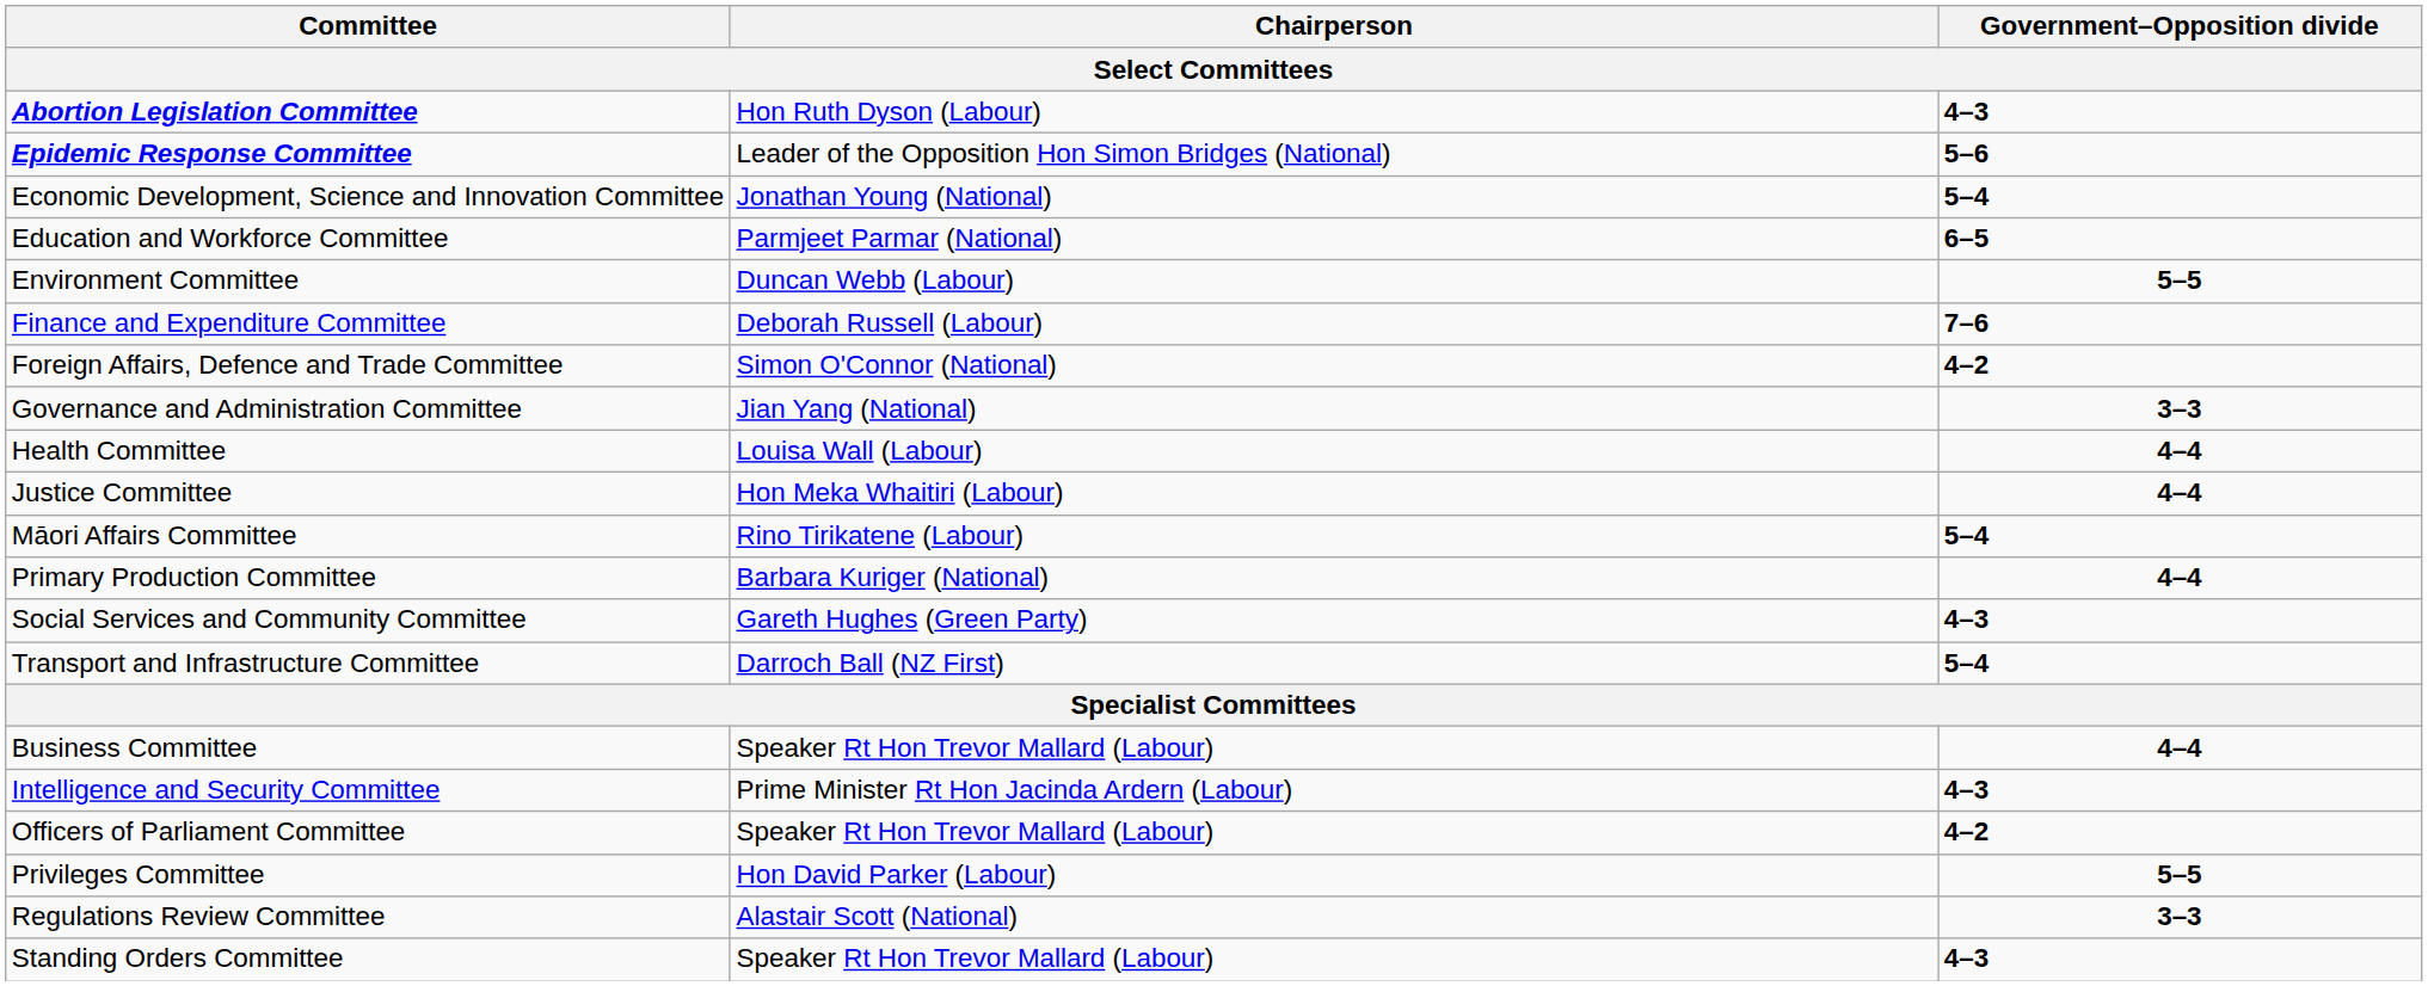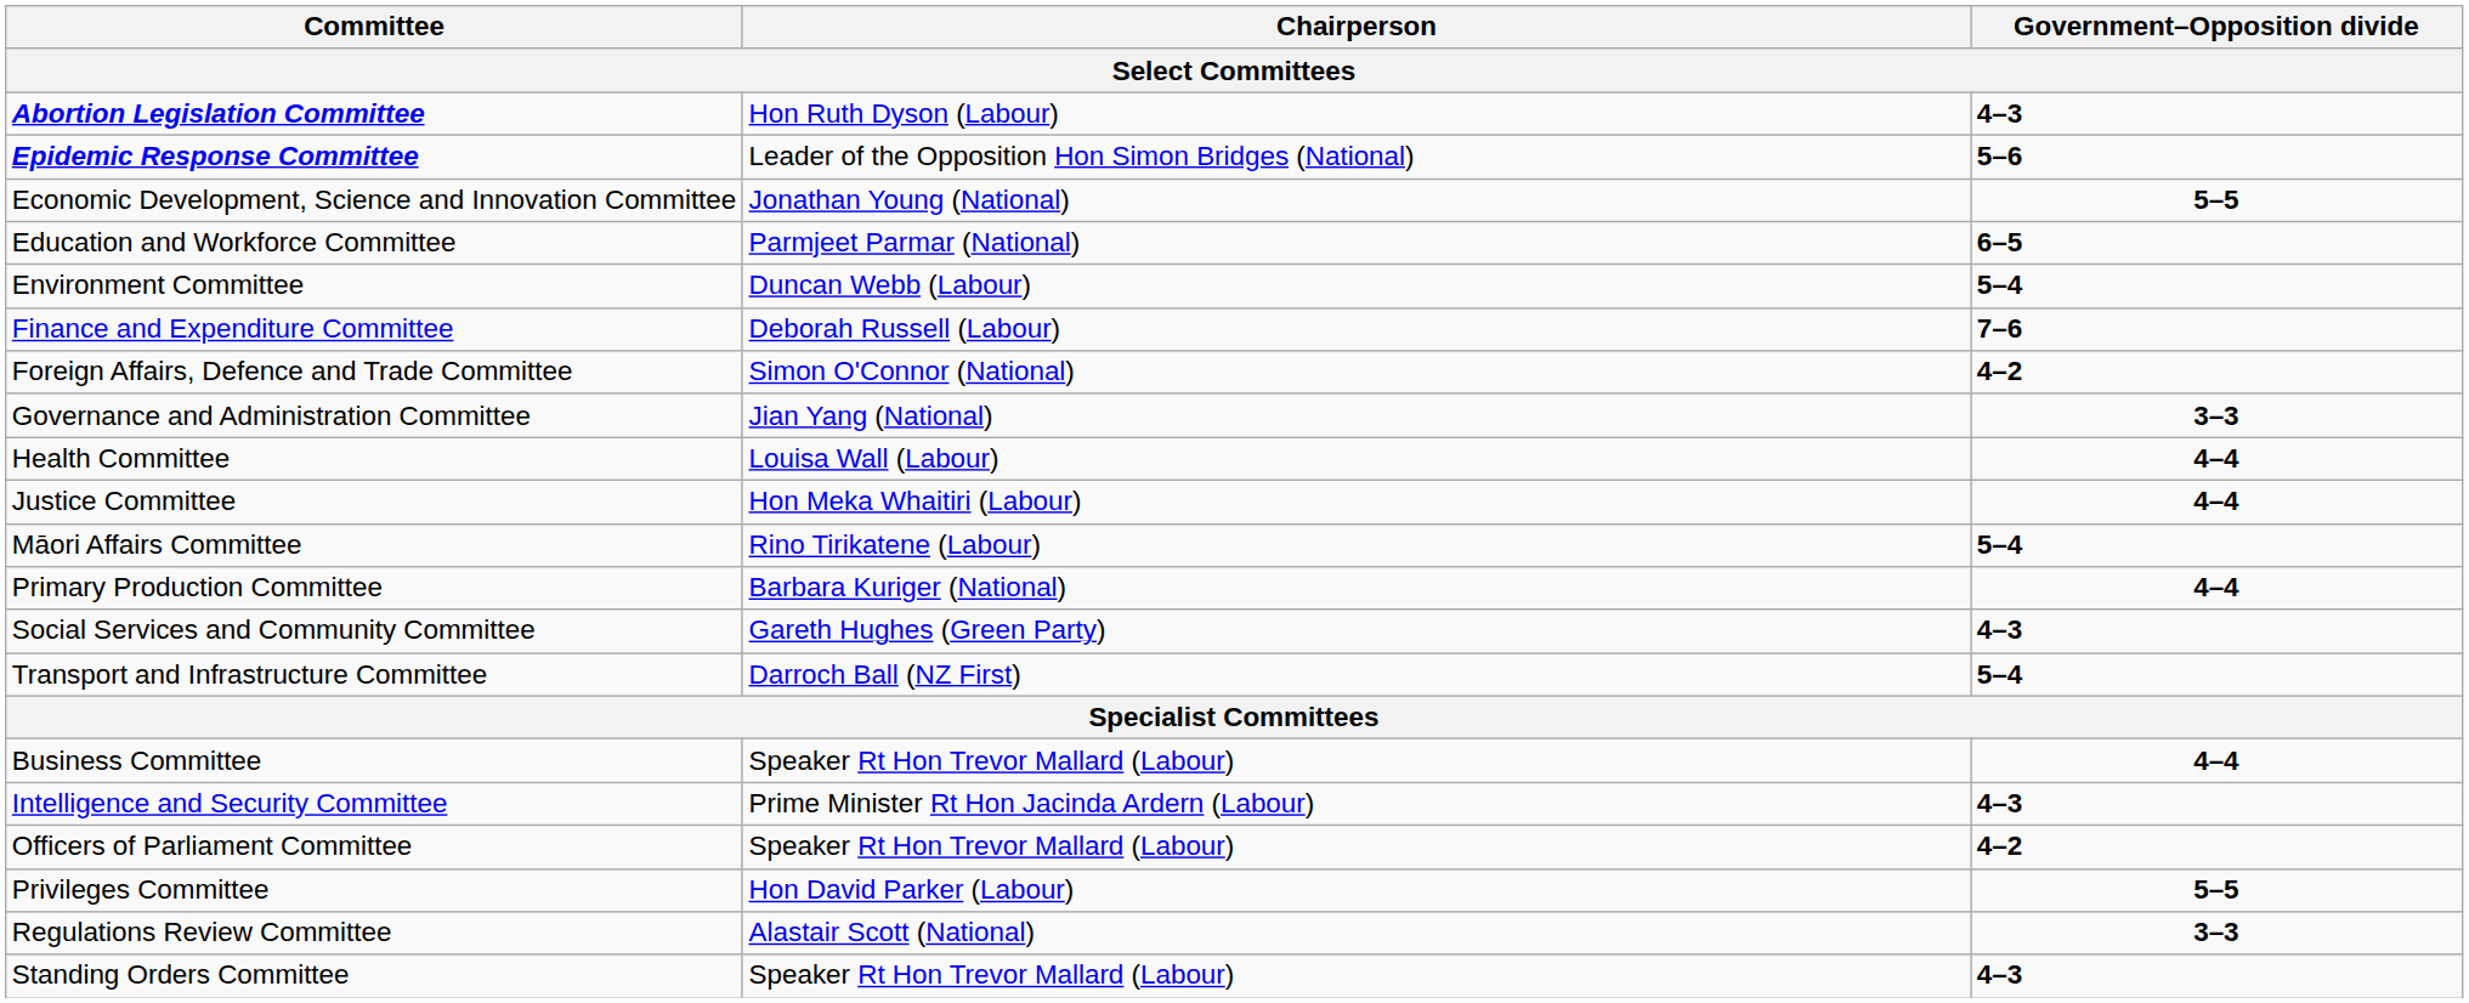Economic Development, Science and Innovation Committee | Government–Opposition divide: 5–4 -> 5–5
Environment Committee | Government–Opposition divide: 5–5 -> 5–4
